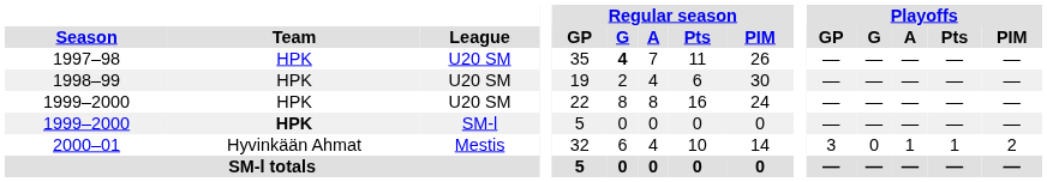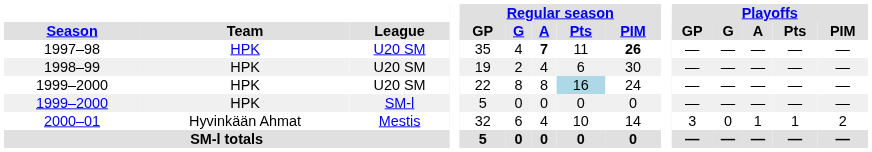1997–98 | Regular season / G: bold -> normal
1997–98 | Regular season / A: normal -> bold
1997–98 | Regular season / PIM: normal -> bold
1999–2000 / U20 SM | Regular season / Pts: no background -> lightblue background
1999–2000 / SM-l | Team: bold -> normal
